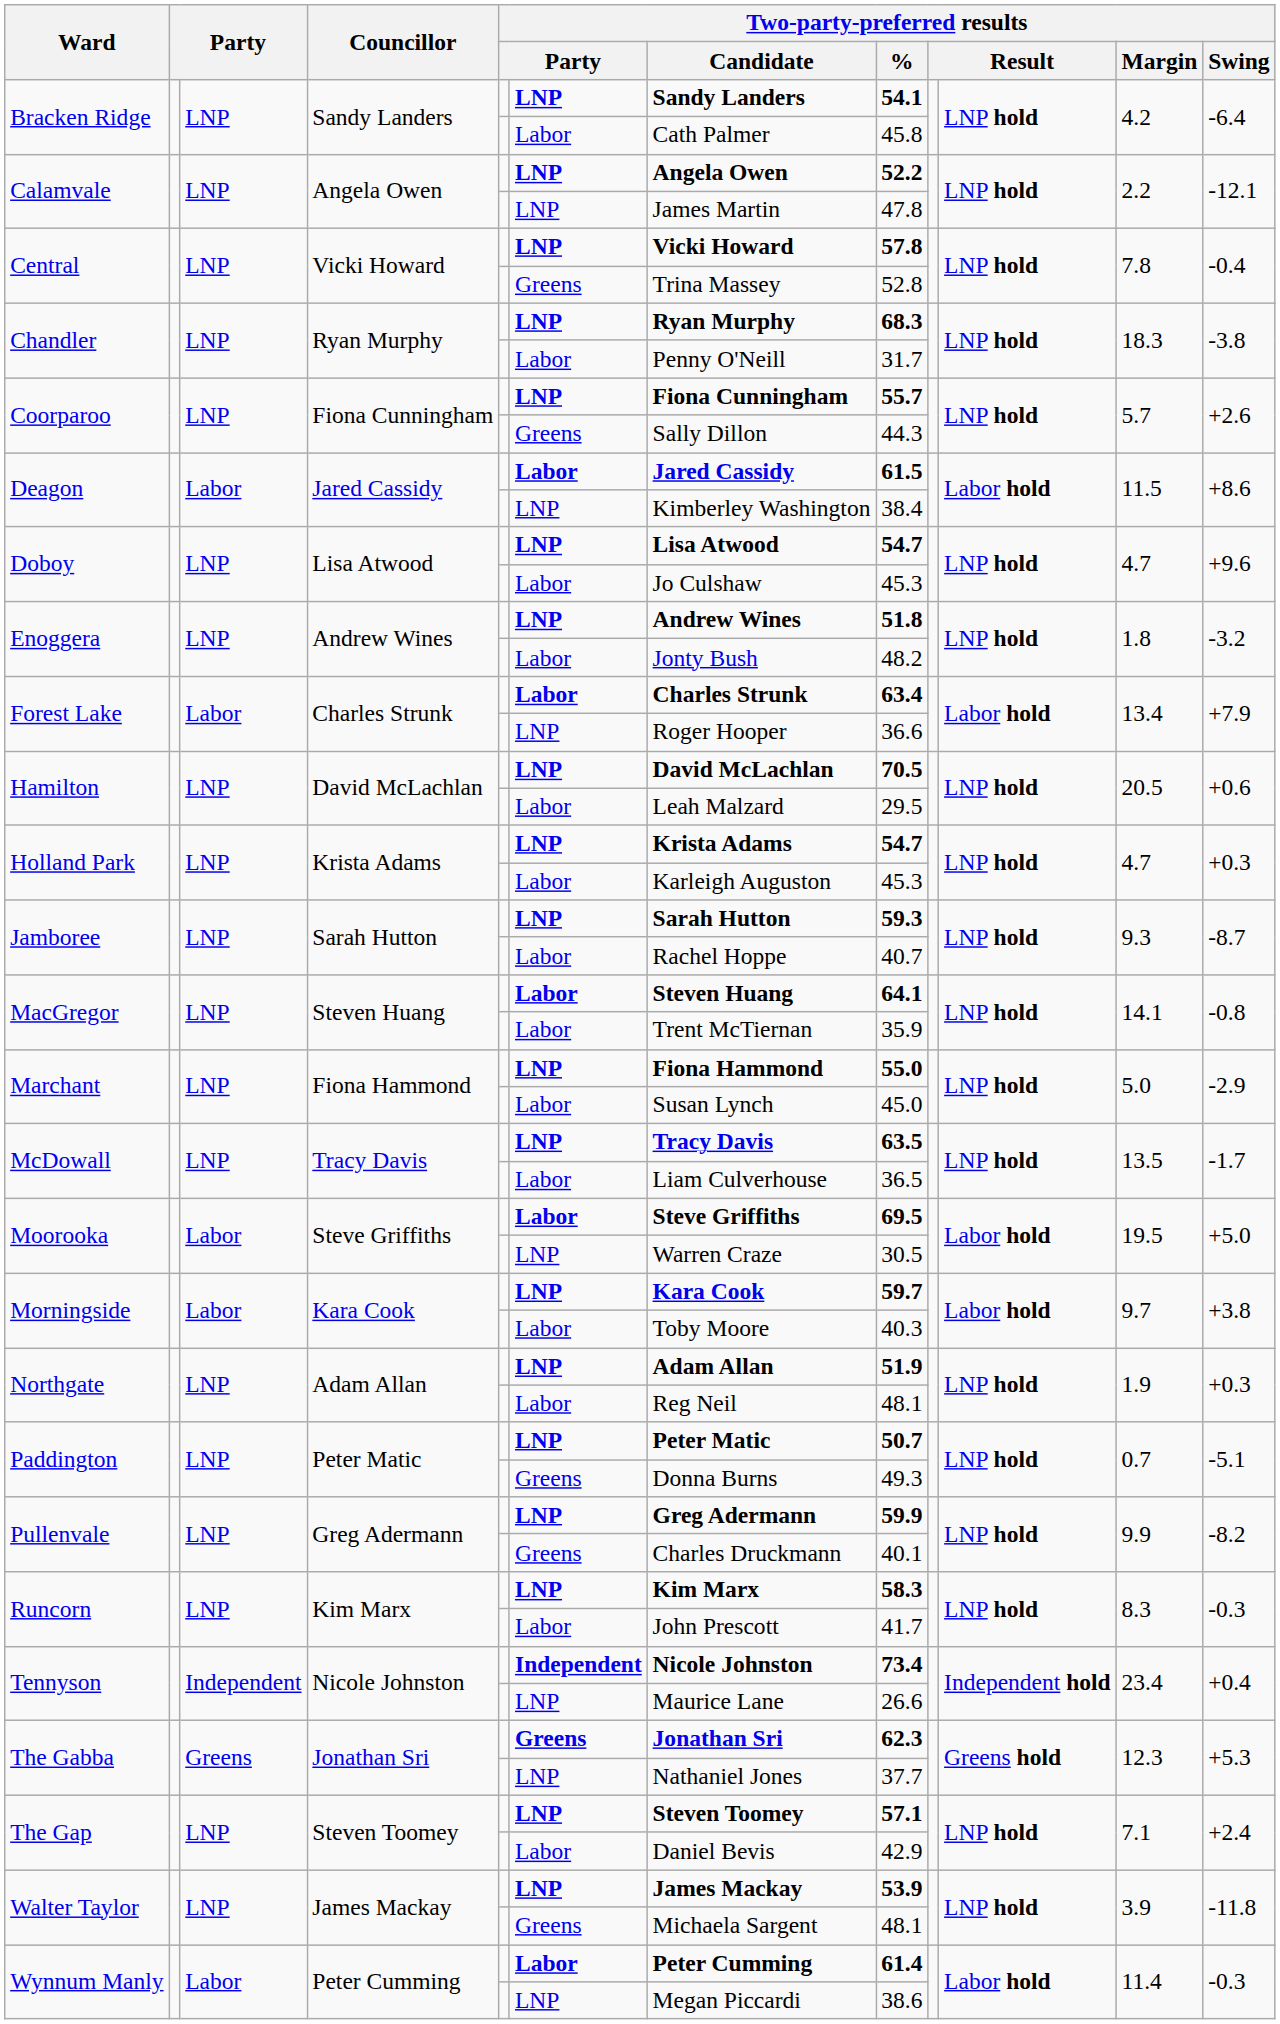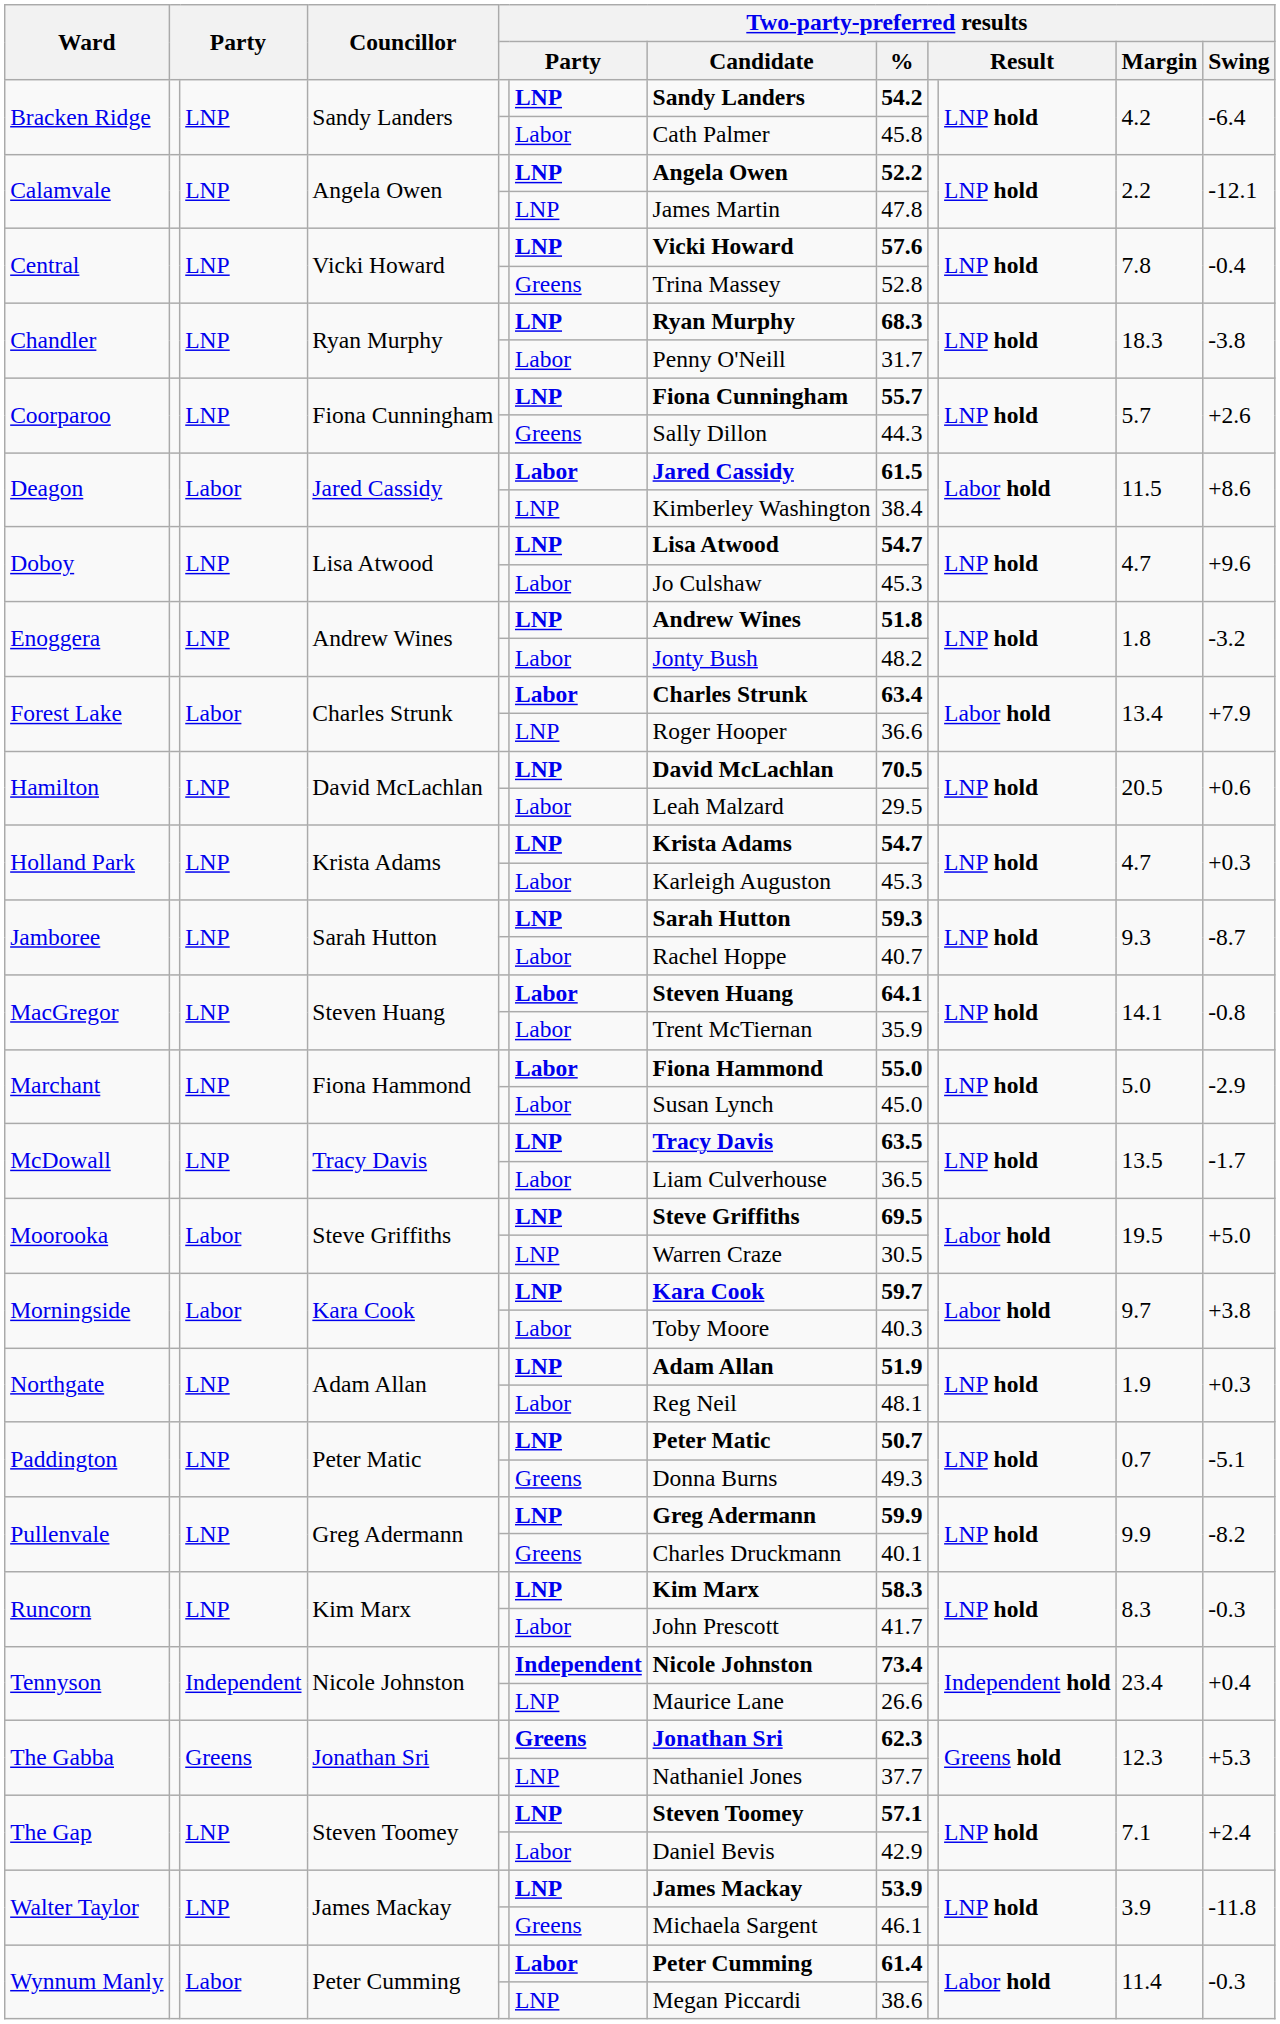row 3 | Two-party-preferred results / %: 54.1 -> 54.2
row 7 | Two-party-preferred results / %: 57.8 -> 57.6
row 29 | column 6: LNP -> Labor
row 33 | column 6: Labor -> LNP
row 52 | Two-party-preferred results / %: 48.1 -> 46.1
